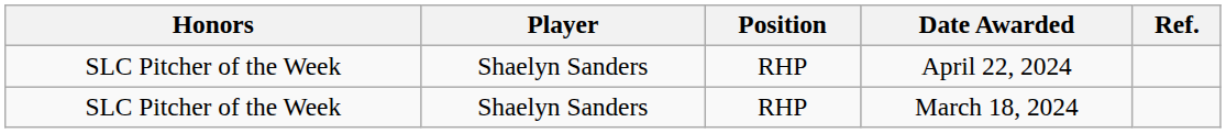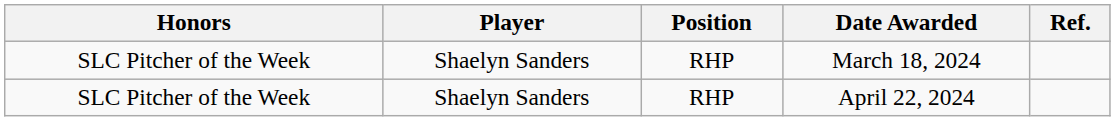rows swapped: March 18, 2024 <-> April 22, 2024
